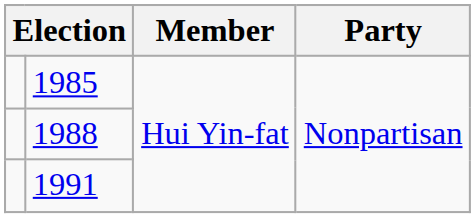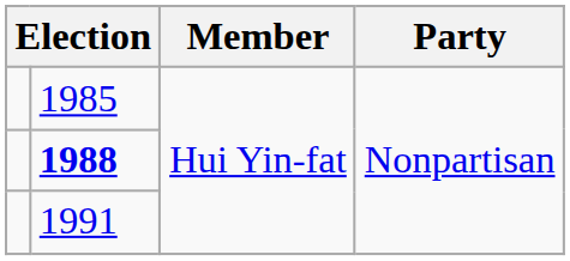1988 | column 2: normal -> bold
